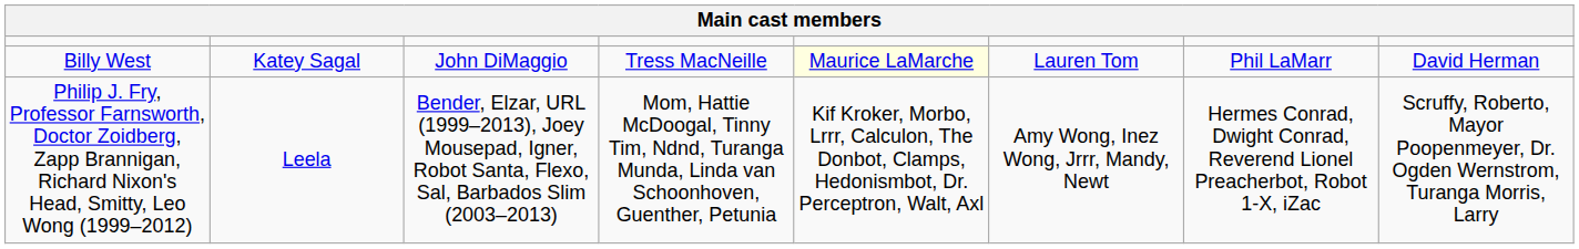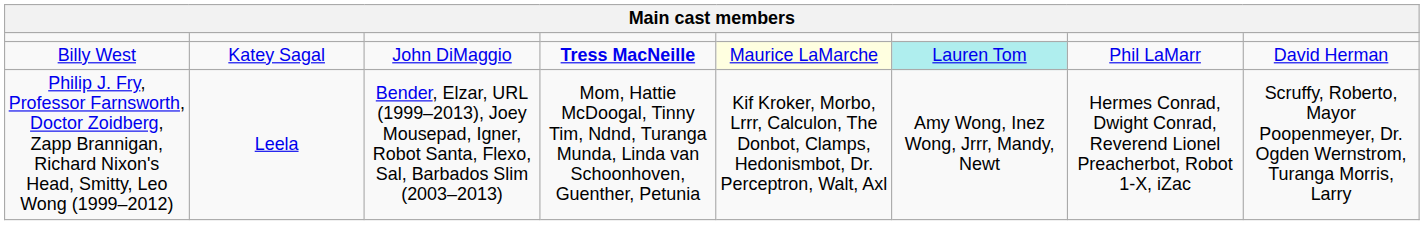Billy West | column 4: normal -> bold
Billy West | column 6: no background -> paleturquoise background
